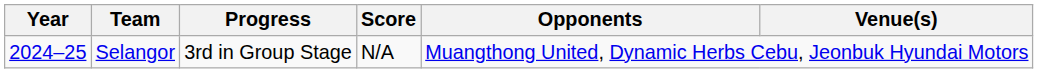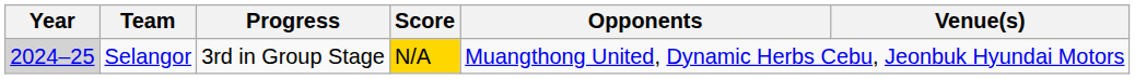Selangor | Year: no background -> lightgrey background
Selangor | Score: no background -> gold background
